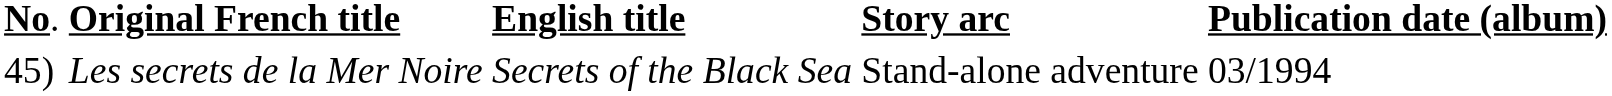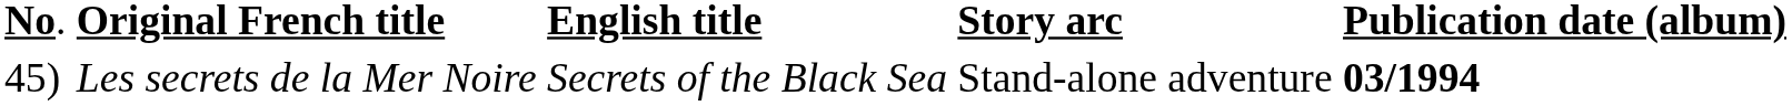Les secrets de la Mer Noire | column 5: normal -> bold
